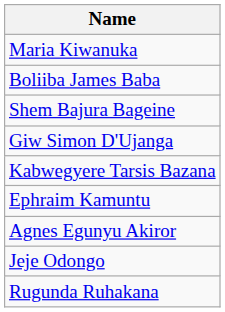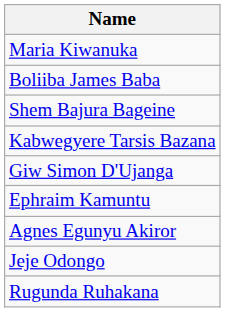row 5 | column 1: Giw Simon D'Ujanga -> Kabwegyere Tarsis Bazana
row 6 | column 1: Kabwegyere Tarsis Bazana -> Giw Simon D'Ujanga
